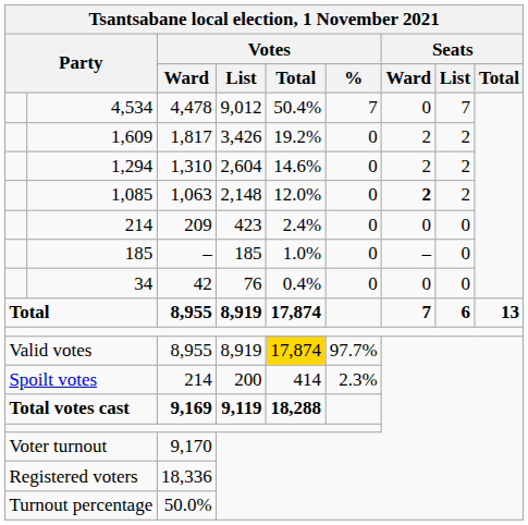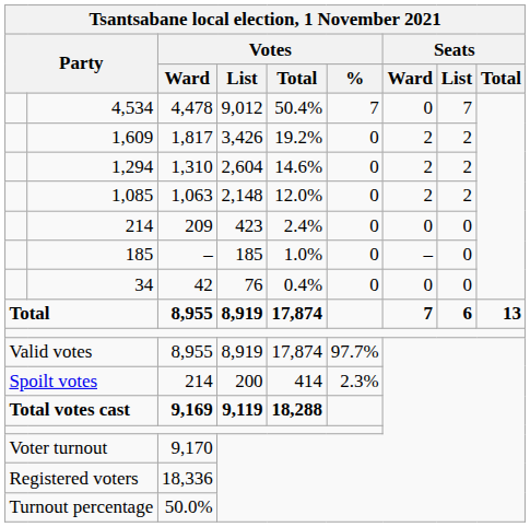1,085 | Seats / Ward: bold -> normal
Valid votes | Votes / Total: gold background -> no background
